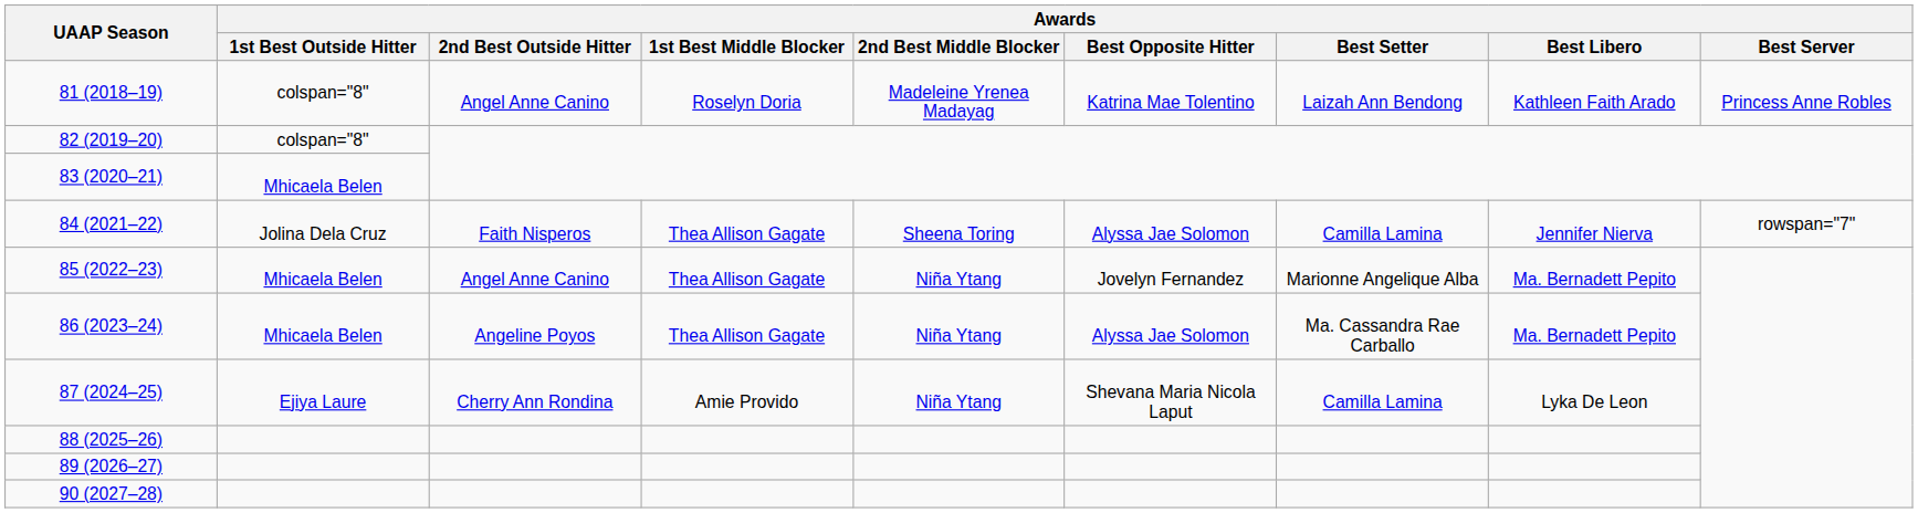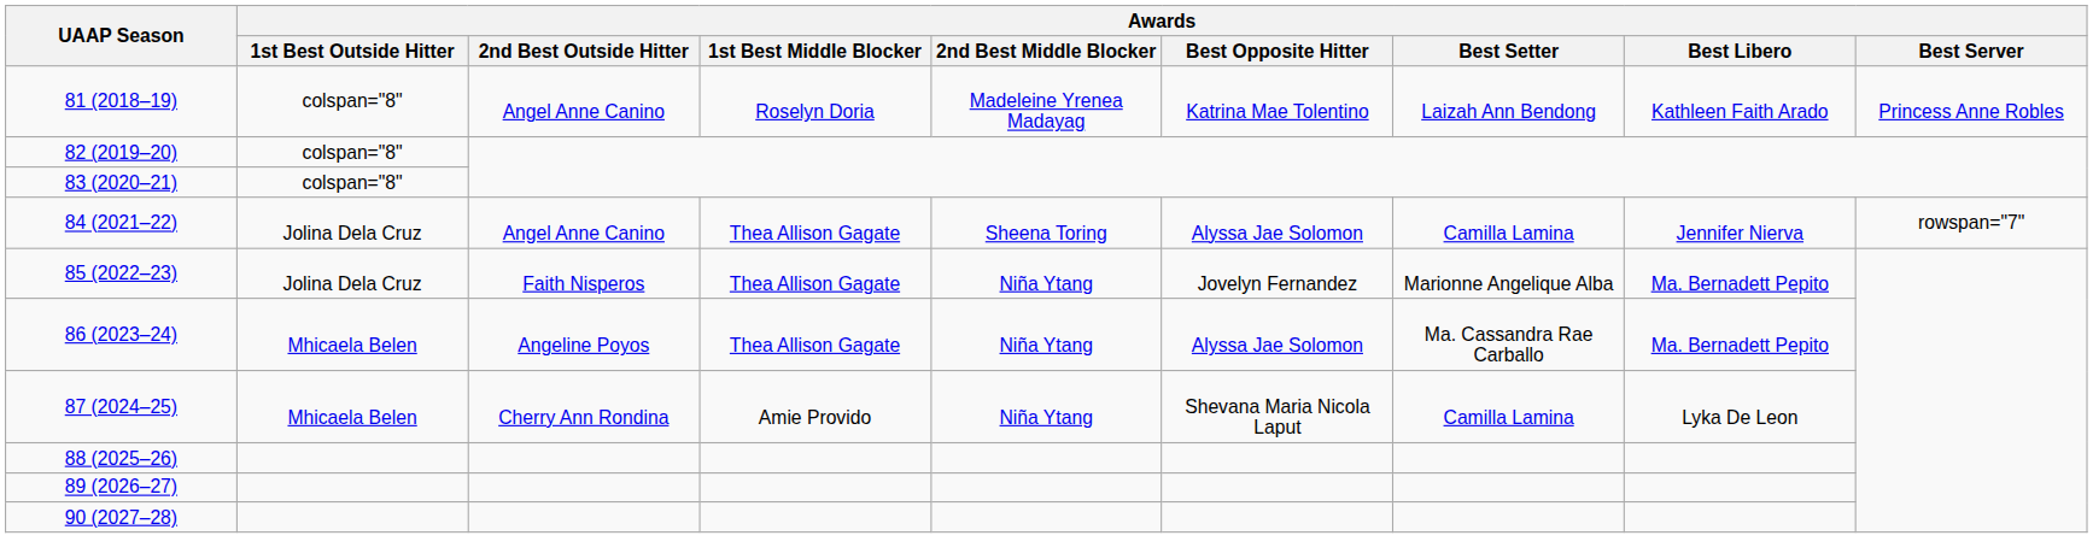83 (2020–21) | Awards / 1st Best Outside Hitter: Mhicaela Belen -> colspan="8"
84 (2021–22) | Awards / 2nd Best Outside Hitter: Faith Nisperos -> Angel Anne Canino
85 (2022–23) | Awards / 1st Best Outside Hitter: Mhicaela Belen -> Jolina Dela Cruz
85 (2022–23) | Awards / 2nd Best Outside Hitter: Angel Anne Canino -> Faith Nisperos
87 (2024–25) | Awards / 1st Best Outside Hitter: Ejiya Laure -> Mhicaela Belen
